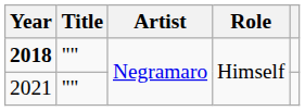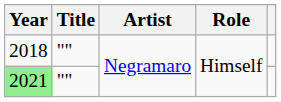2018 | Year: bold -> normal
2021 | Year: no background -> lightgreen background
